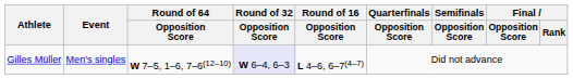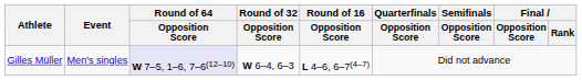Gilles Müller | Round of 64 / Opposition Score: no background -> lavender background
Gilles Müller | Round of 32 / Opposition Score: lavender background -> no background
